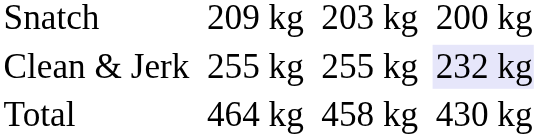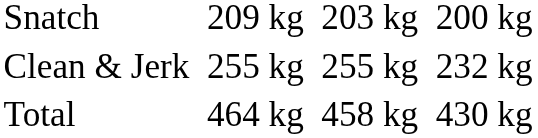Clean & Jerk | column 4: lavender background -> no background
